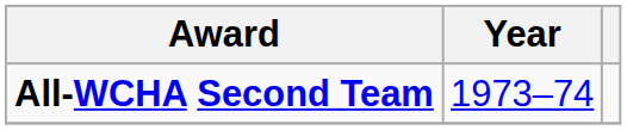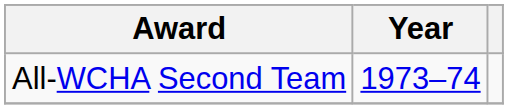row 2 | Award: bold -> normal
